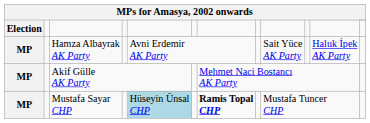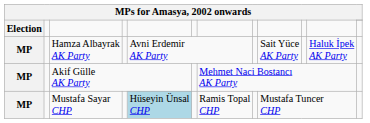Mustafa Sayar CHP | column 7: bold -> normal
